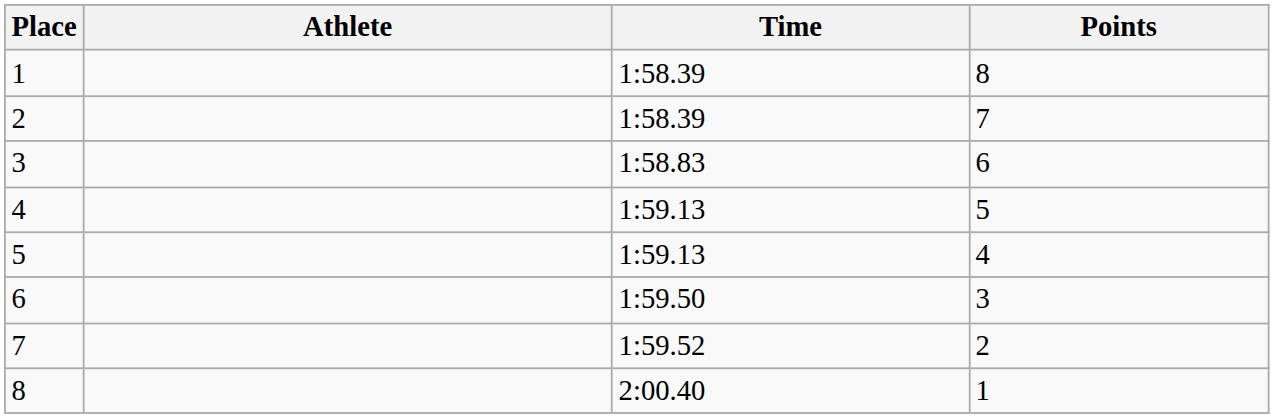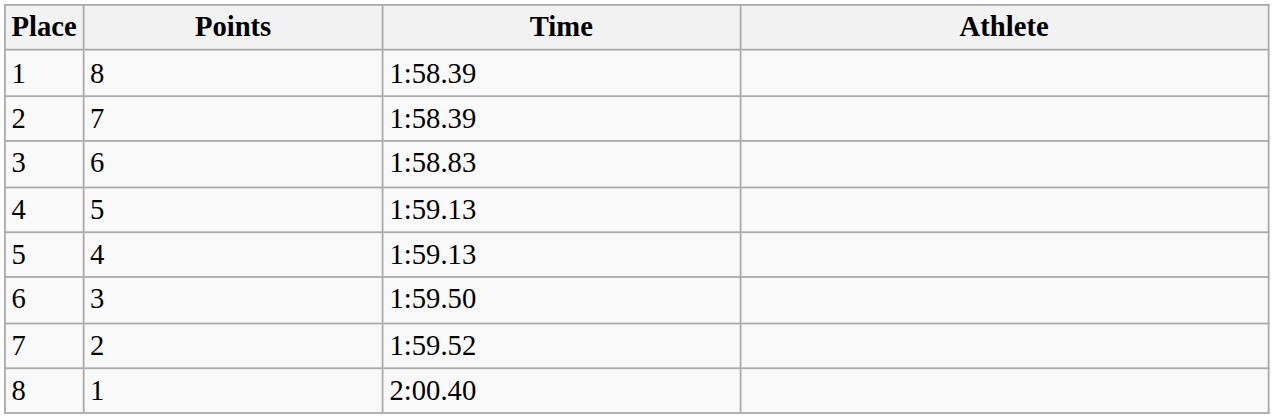columns swapped: Athlete <-> Points
